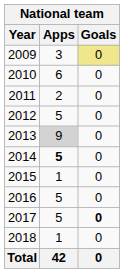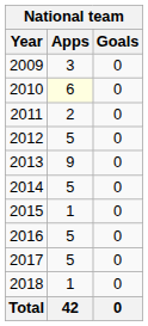2009 | Goals: khaki background -> no background
2010 | Apps: no background -> lightyellow background
2013 | Apps: lightgrey background -> no background
2014 | Apps: bold -> normal
2017 | Goals: bold -> normal
